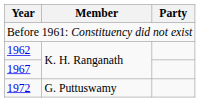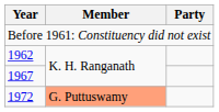1972 | Member: no background -> lightsalmon background
